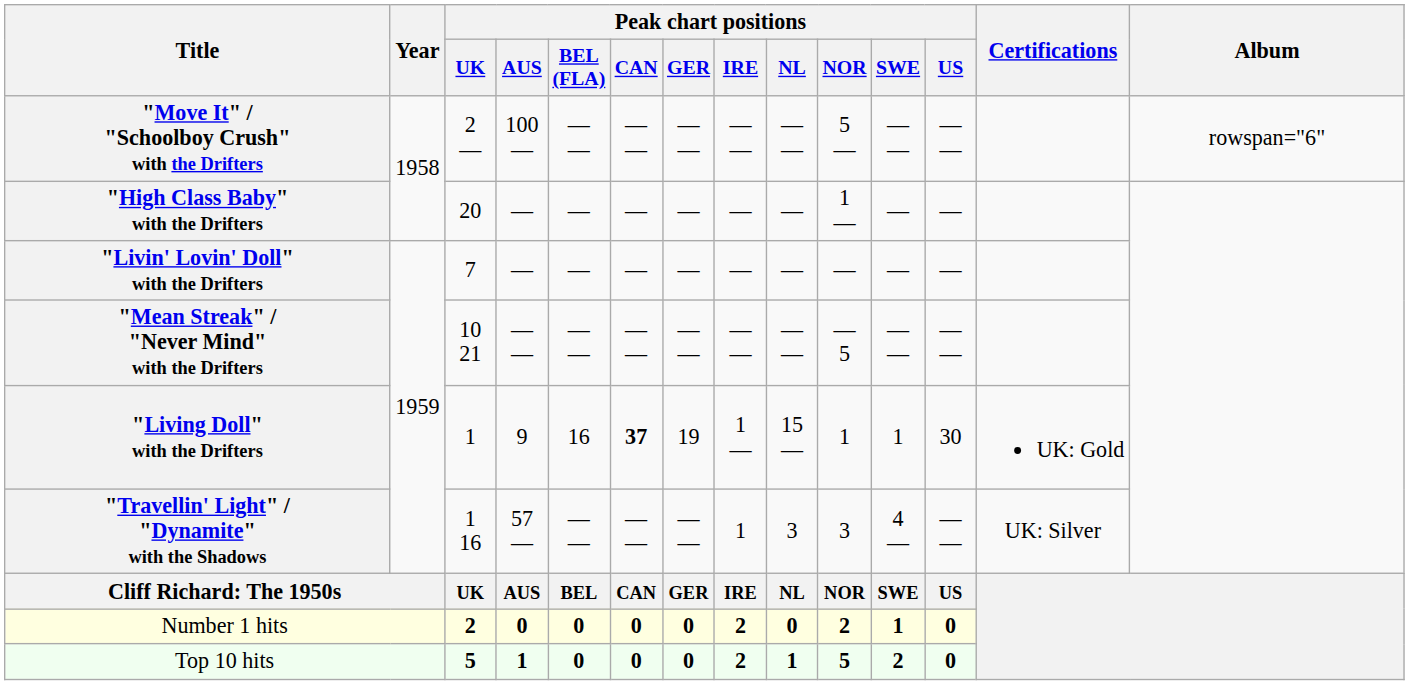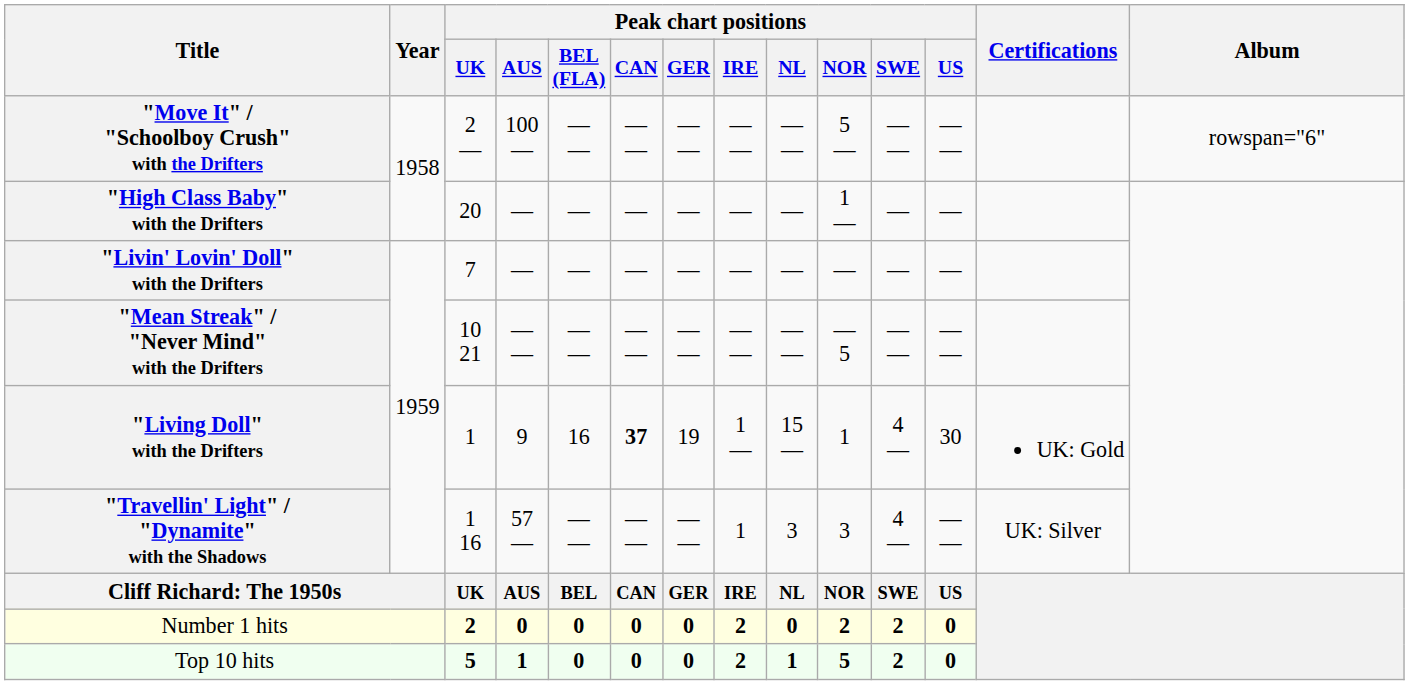"Living Doll" with the Drifters | Peak chart positions / SWE: 1 -> 4 —
Number 1 hits | Peak chart positions / SWE: 1 -> 2
